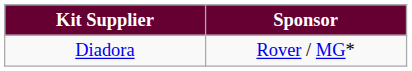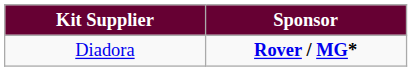Diadora | Sponsor: normal -> bold
